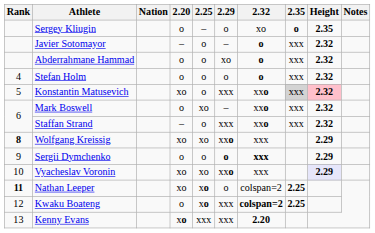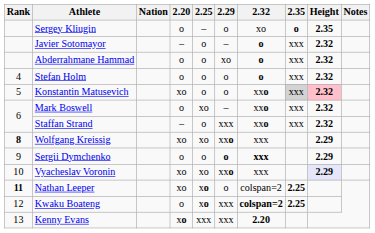Konstantin Matusevich | 2.29: xxx -> o
